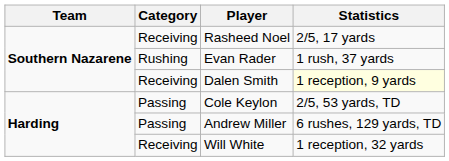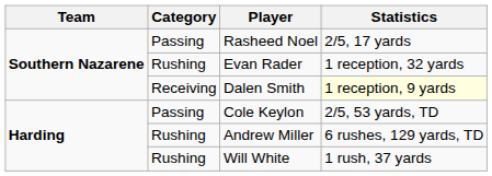Rasheed Noel | Category: Receiving -> Passing
Evan Rader | Statistics: 1 rush, 37 yards -> 1 reception, 32 yards
Andrew Miller | Category: Passing -> Rushing
Will White | Category: Receiving -> Rushing
Will White | Statistics: 1 reception, 32 yards -> 1 rush, 37 yards
